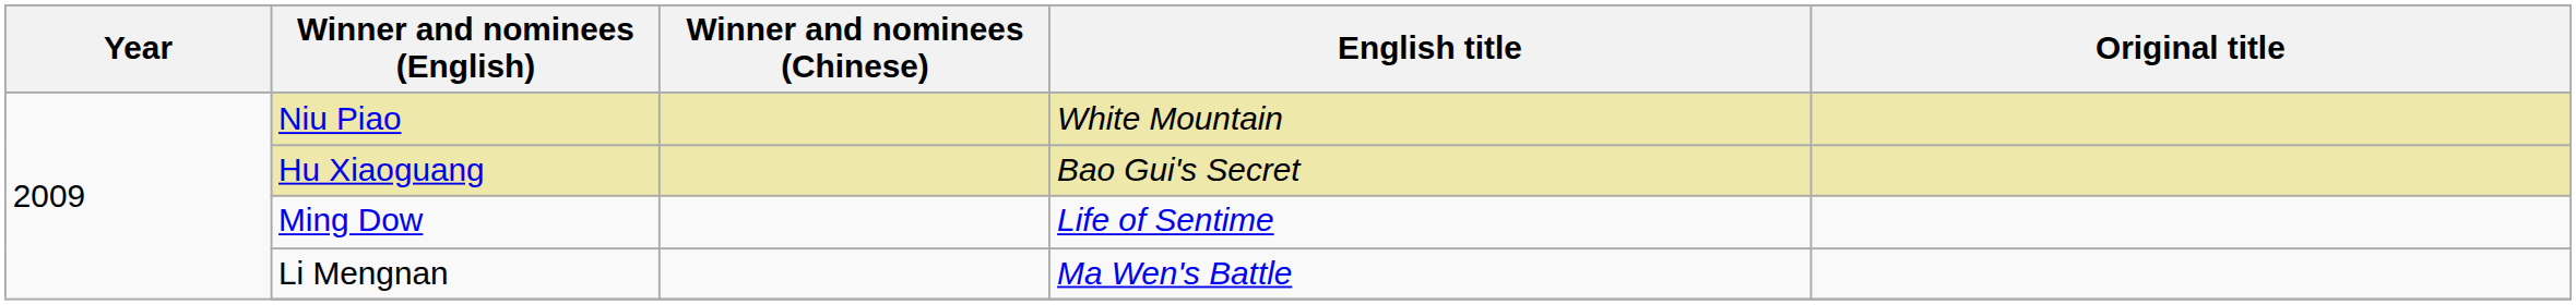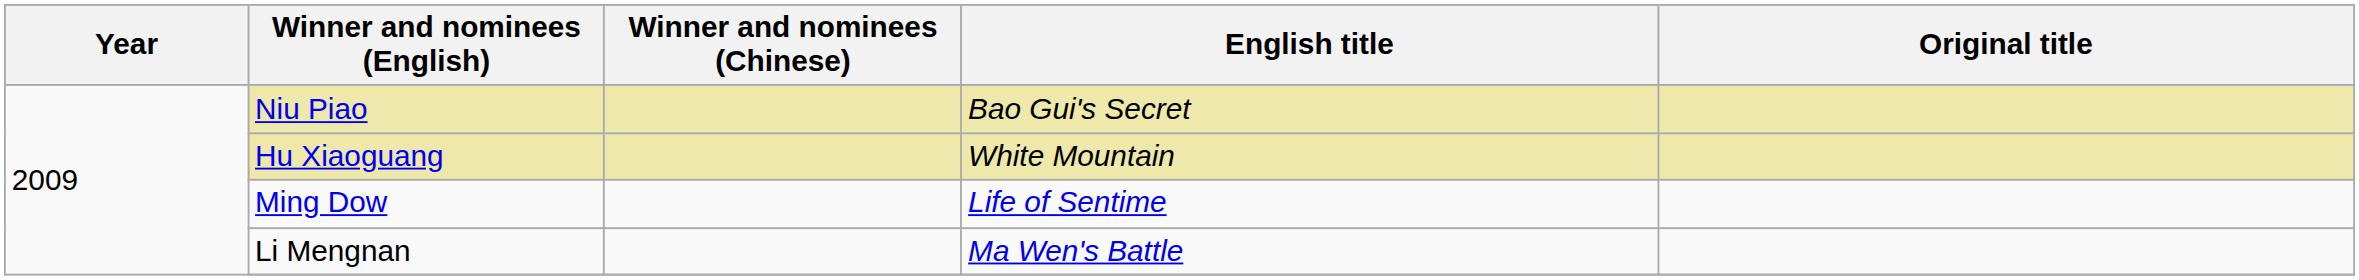Niu Piao | English title: White Mountain -> Bao Gui's Secret
Hu Xiaoguang | English title: Bao Gui's Secret -> White Mountain
